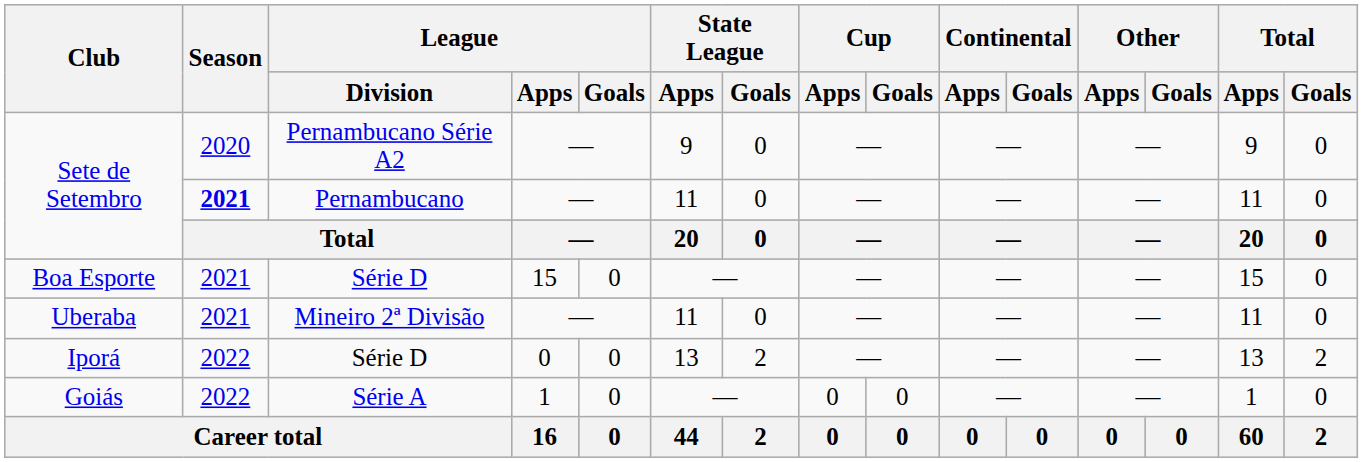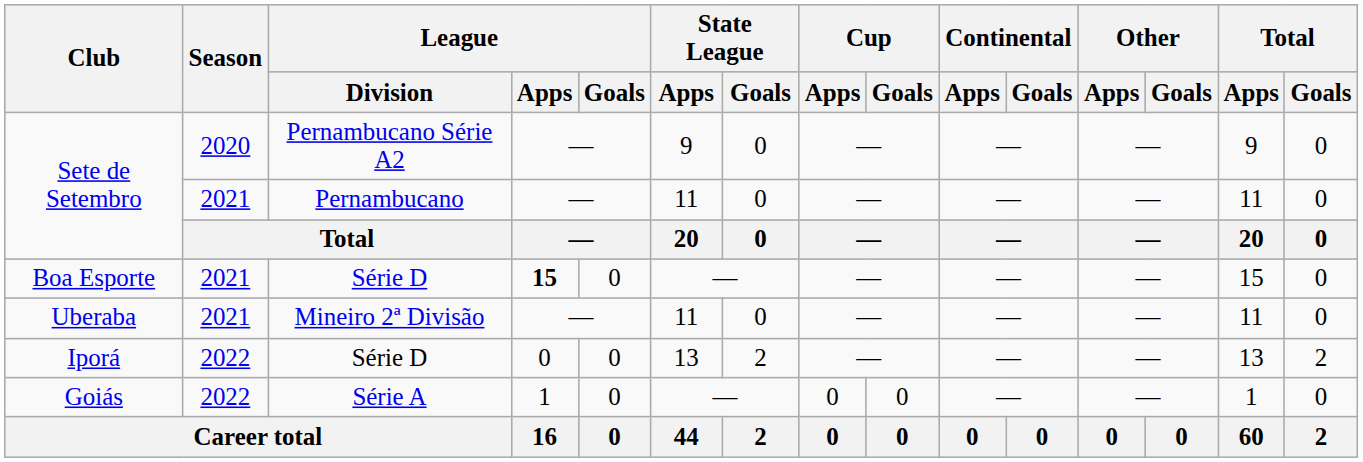Sete de Setembro / Pernambucano | Season: bold -> normal
Boa Esporte | League / Apps: normal -> bold
